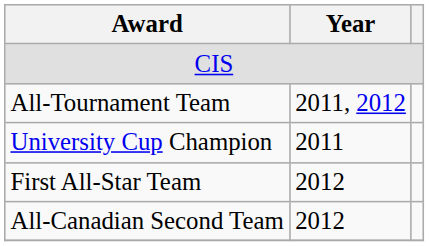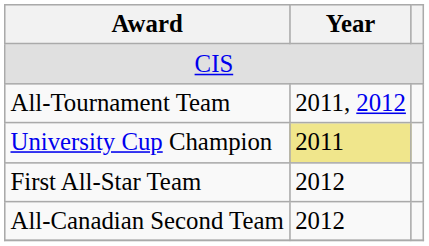University Cup Champion | Year: no background -> khaki background
